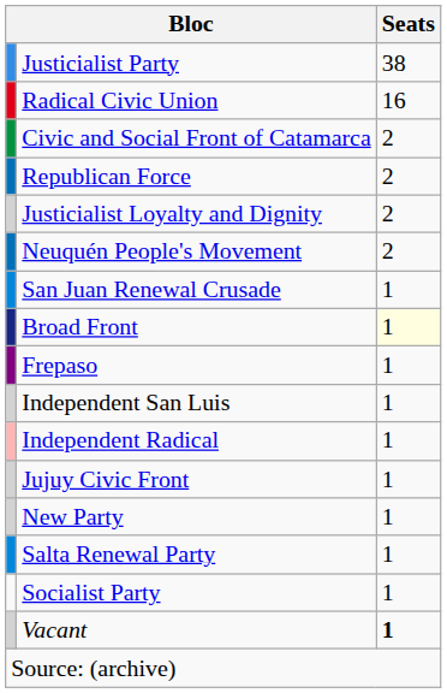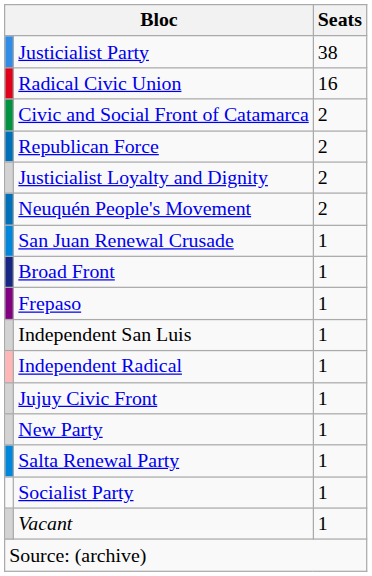Broad Front | Seats: lightyellow background -> no background
Vacant | Seats: bold -> normal
